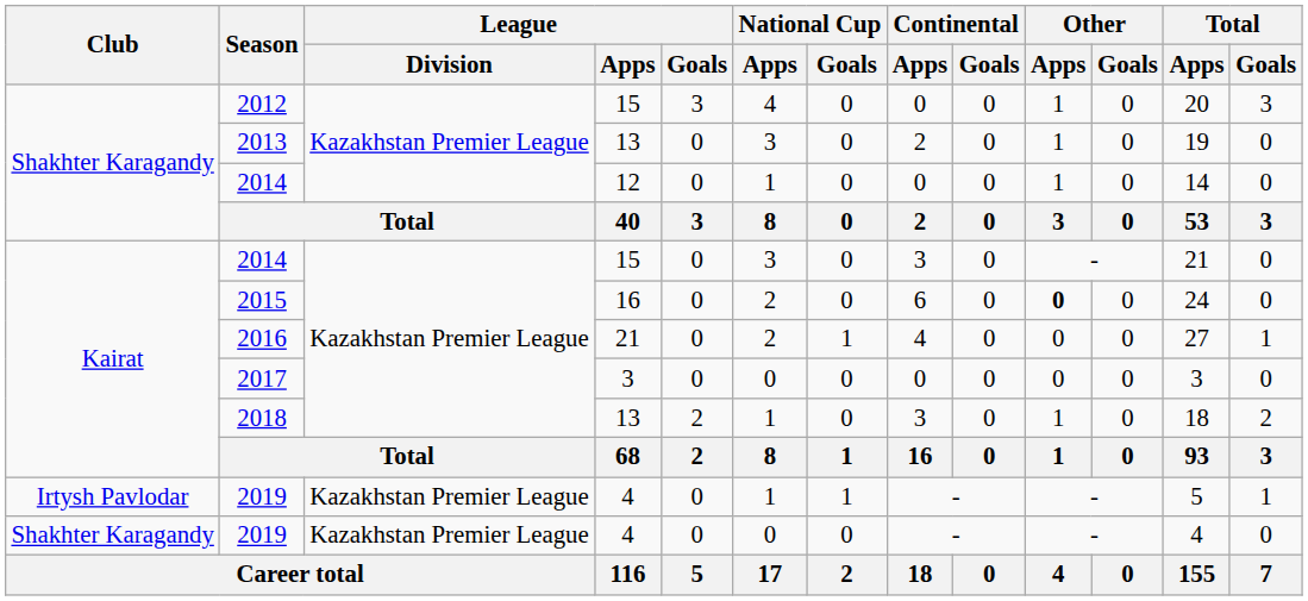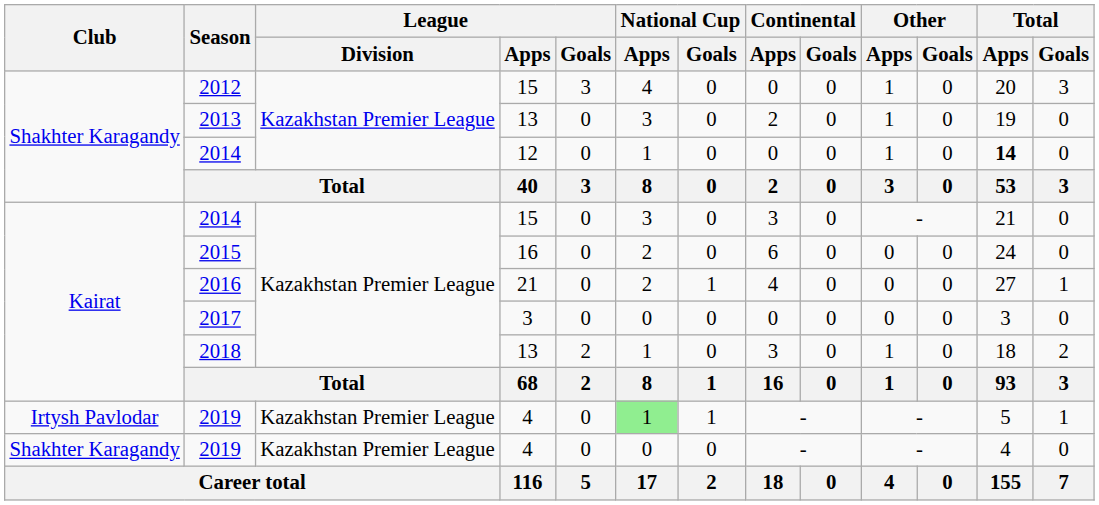Shakhter Karagandy / 2014 | Total / Apps: normal -> bold
2015 | Other / Apps: bold -> normal
Irtysh Pavlodar / 2019 | National Cup / Apps: no background -> lightgreen background
